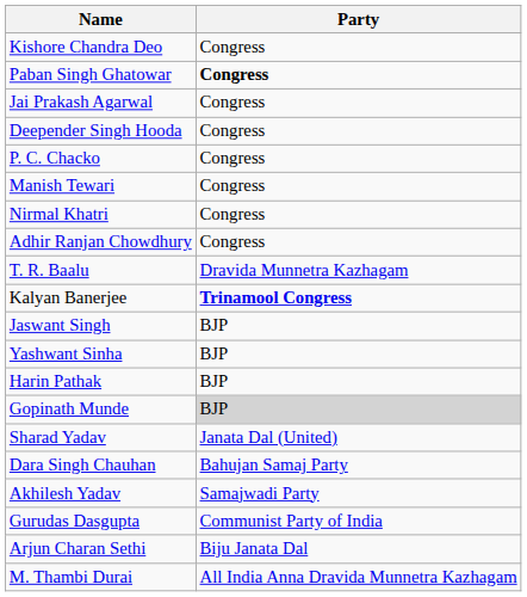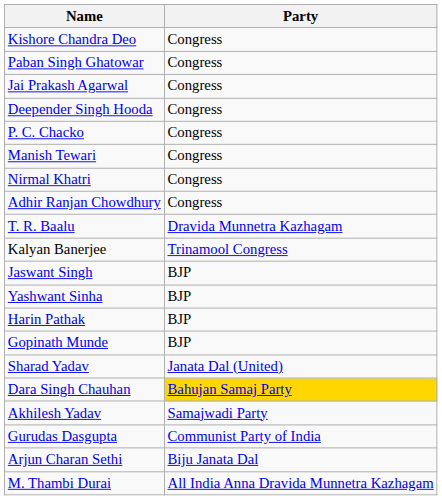Paban Singh Ghatowar | Party: bold -> normal
Kalyan Banerjee | Party: bold -> normal
Gopinath Munde | Party: lightgrey background -> no background
Dara Singh Chauhan | Party: no background -> gold background
